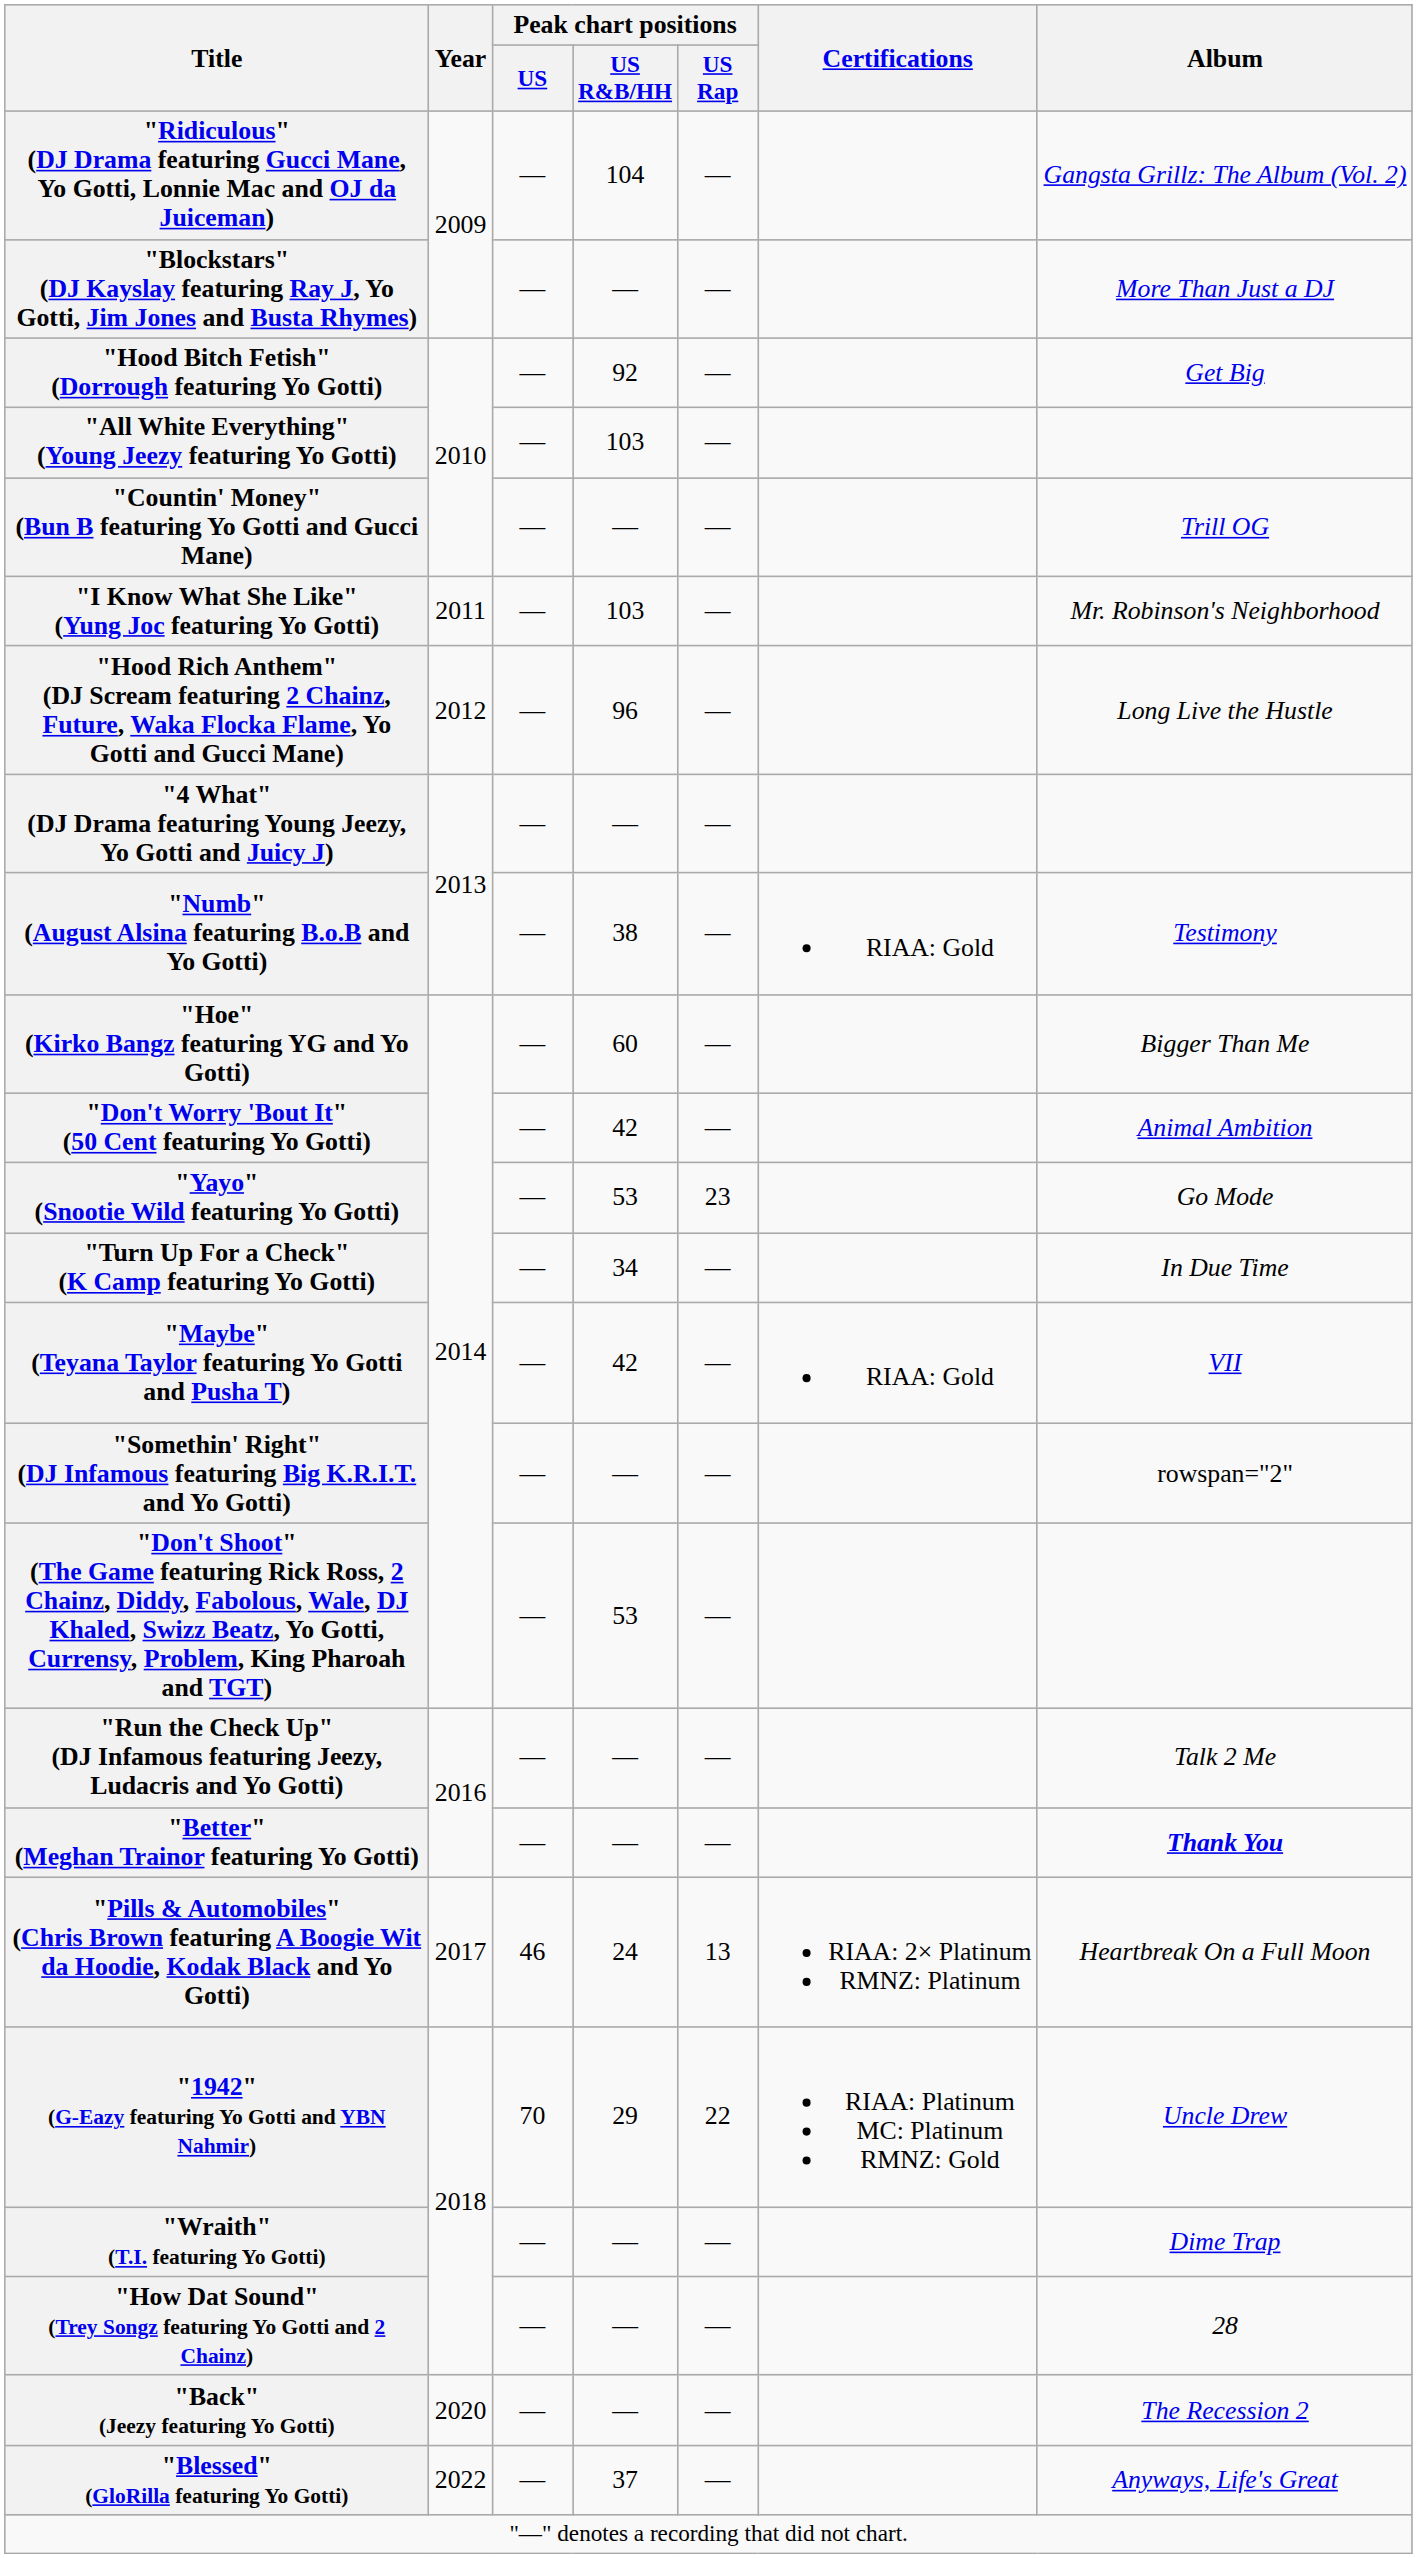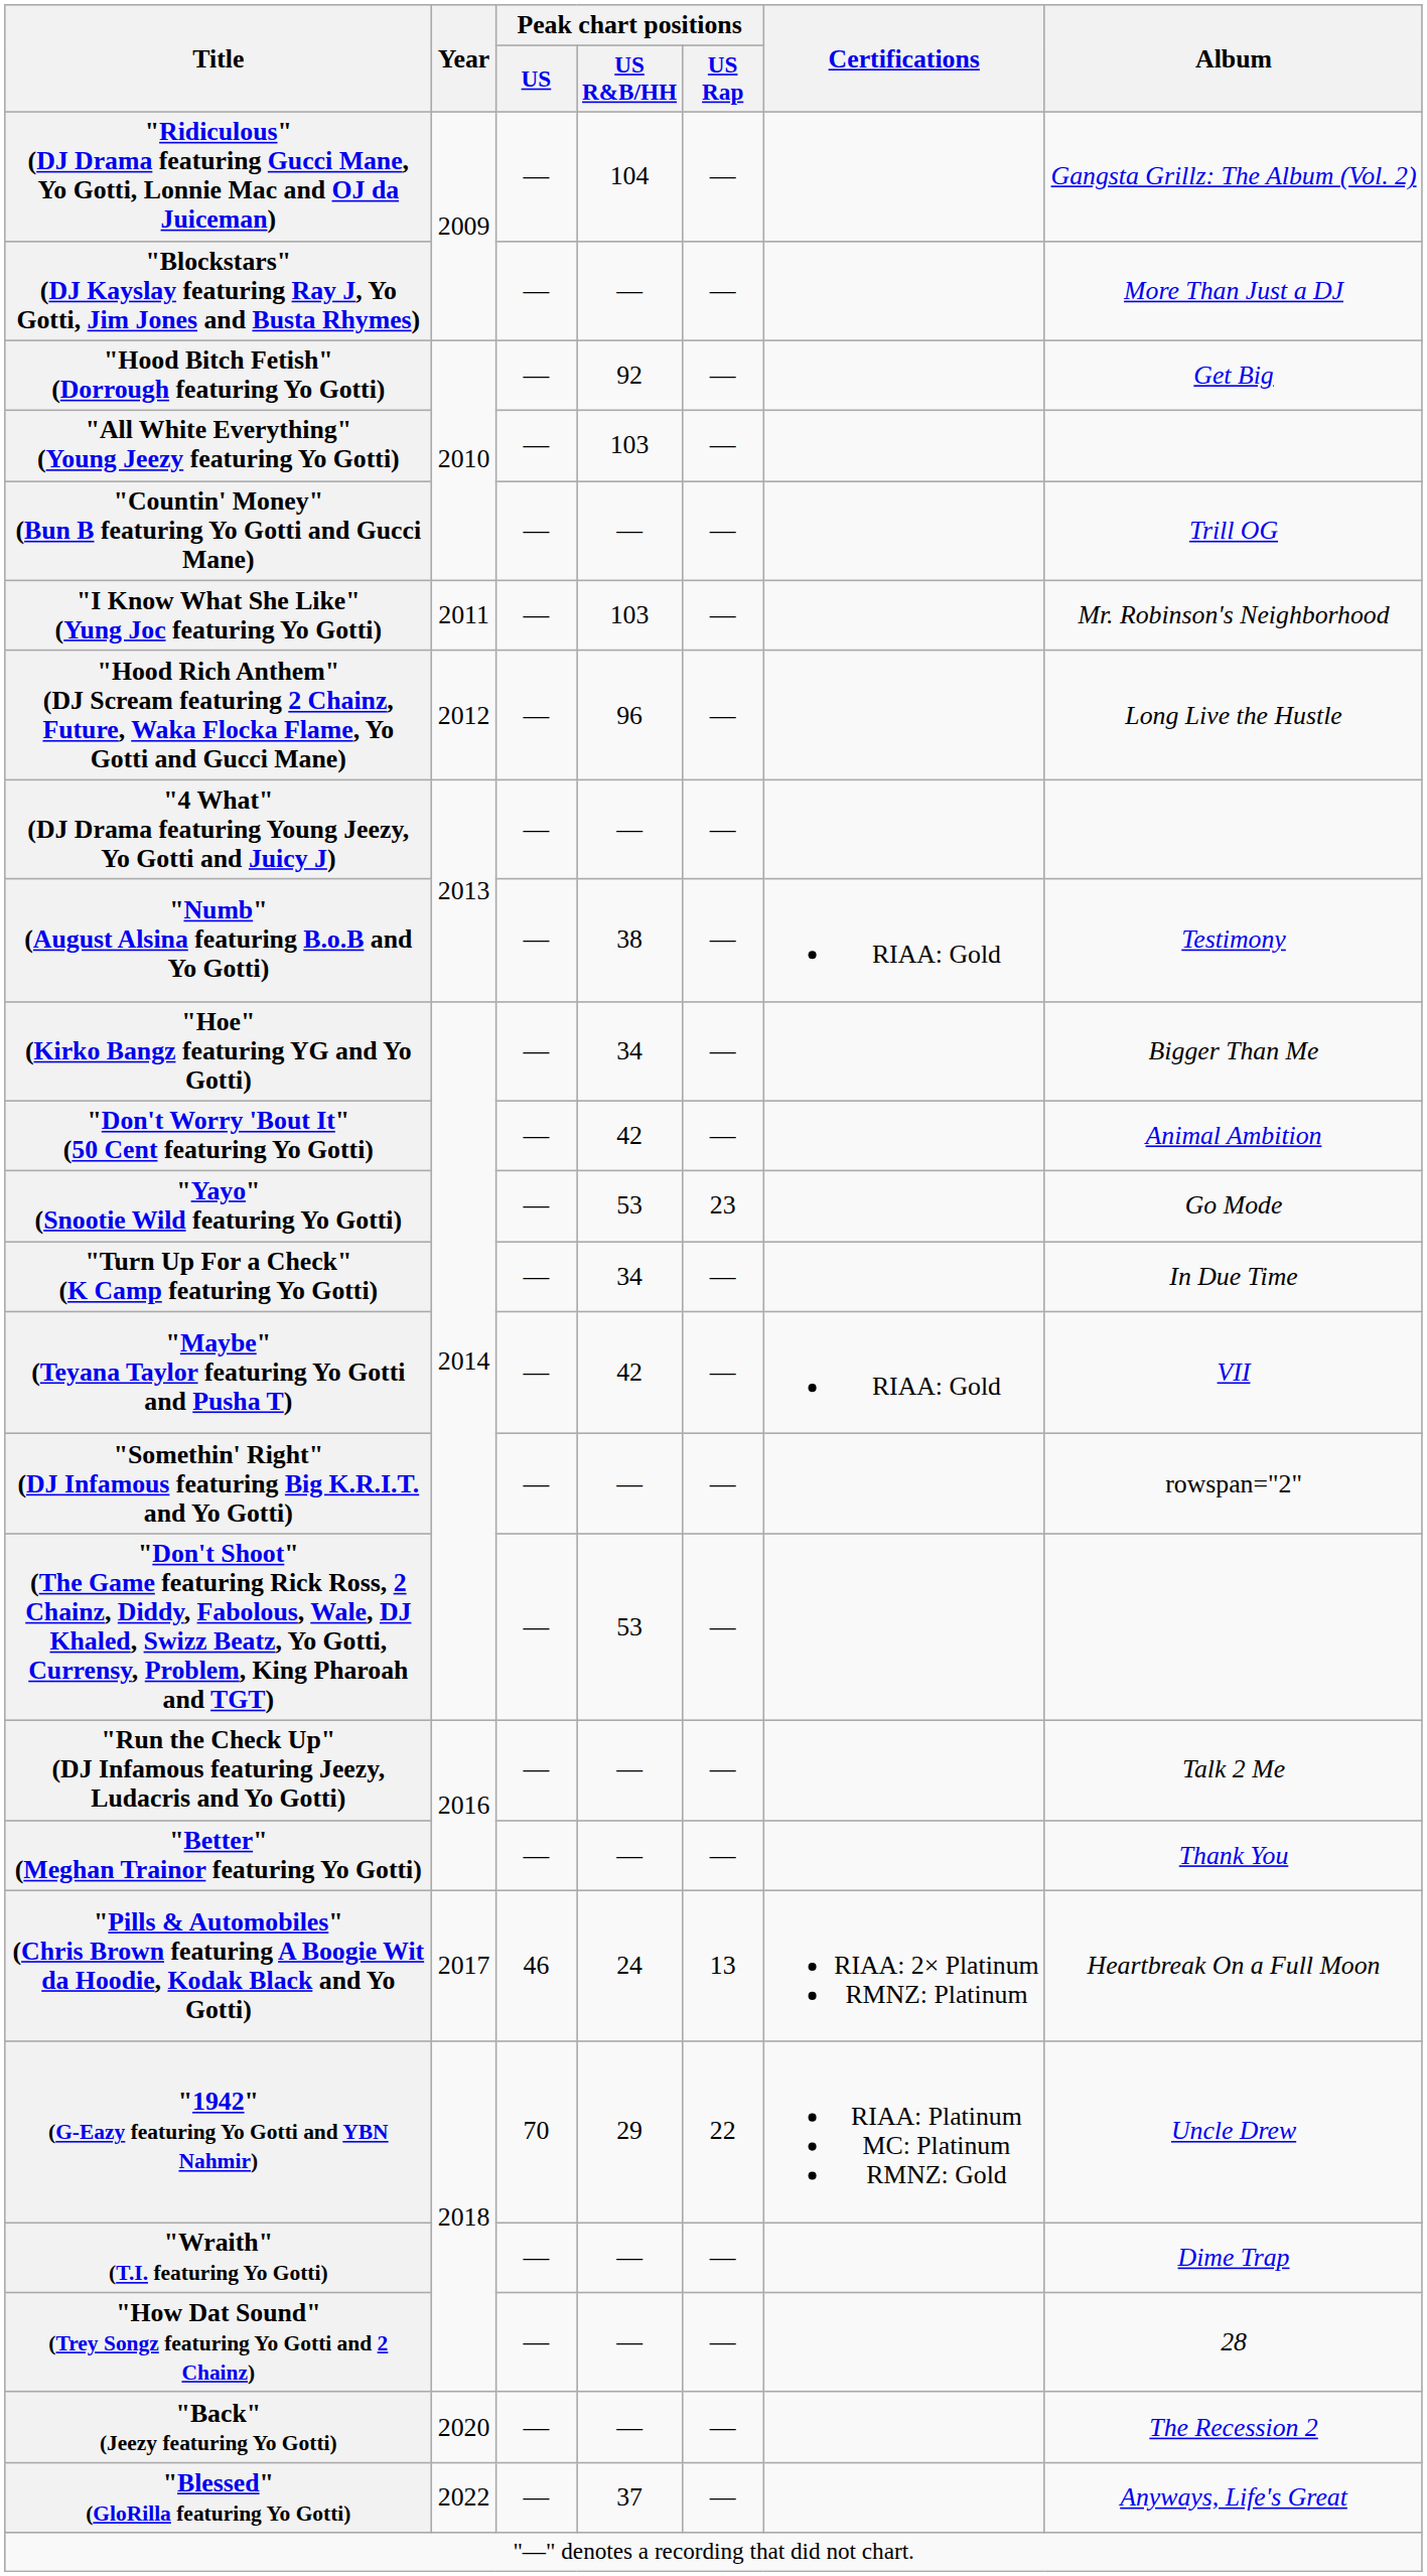"Hoe" (Kirko Bangz featuring YG and Yo Gotti) | Peak chart positions / US R&B/HH: 60 -> 34
"Better" (Meghan Trainor featuring Yo Gotti) | Album: bold -> normal
